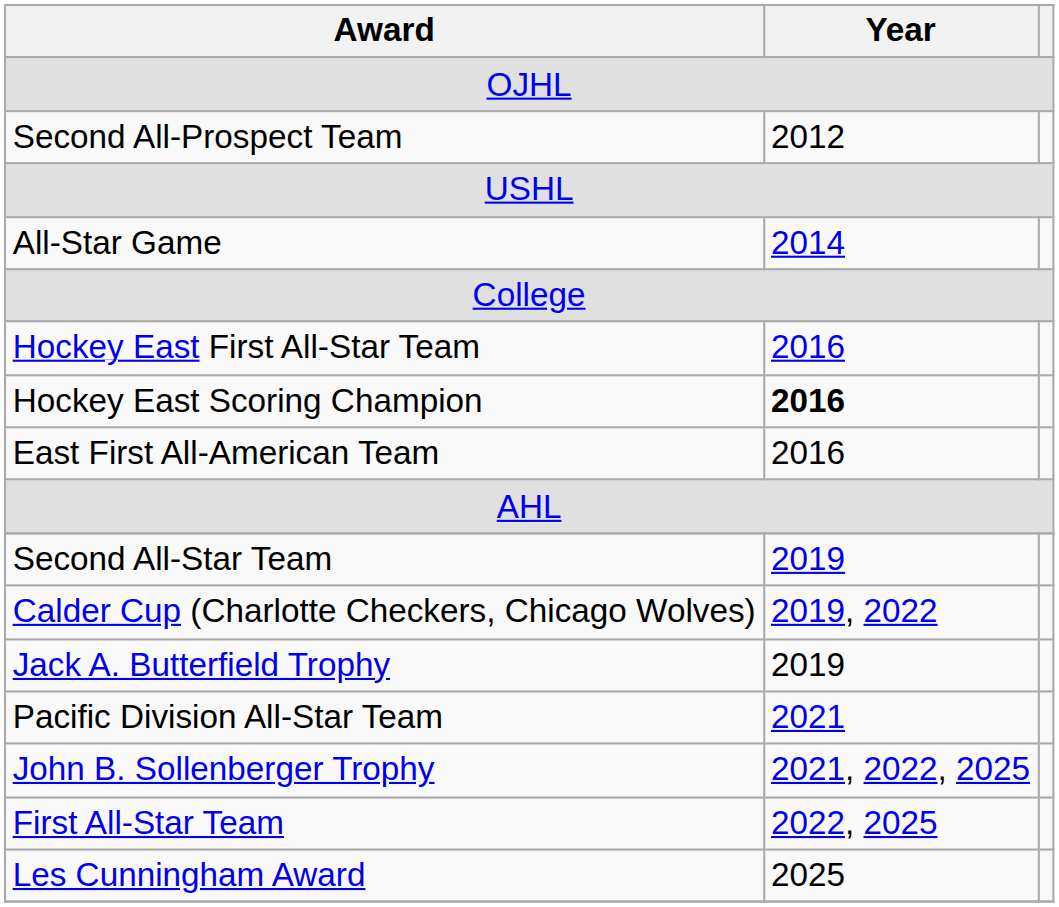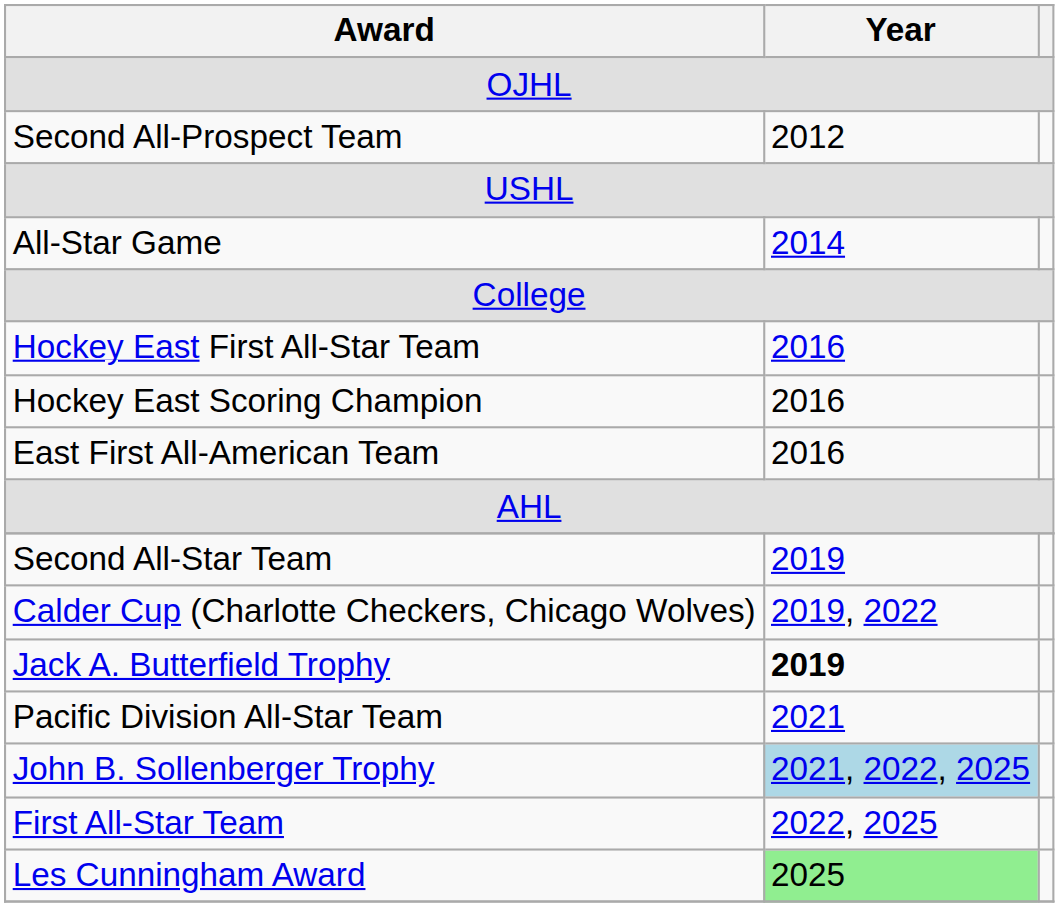Hockey East Scoring Champion | Year: bold -> normal
Jack A. Butterfield Trophy | Year: normal -> bold
John B. Sollenberger Trophy | Year: no background -> lightblue background
Les Cunningham Award | Year: no background -> lightgreen background
